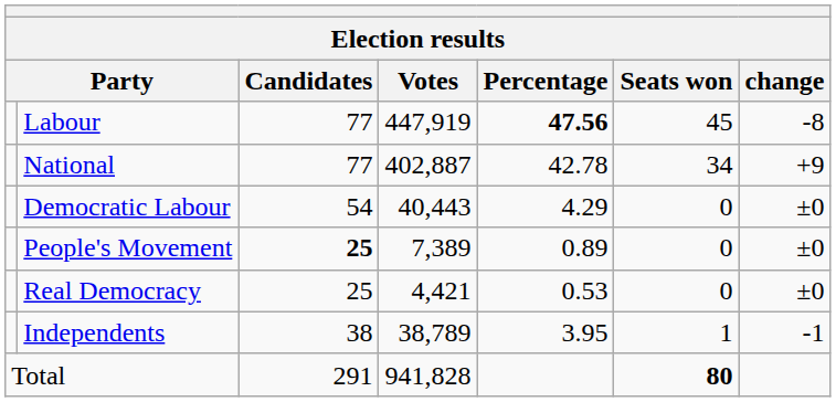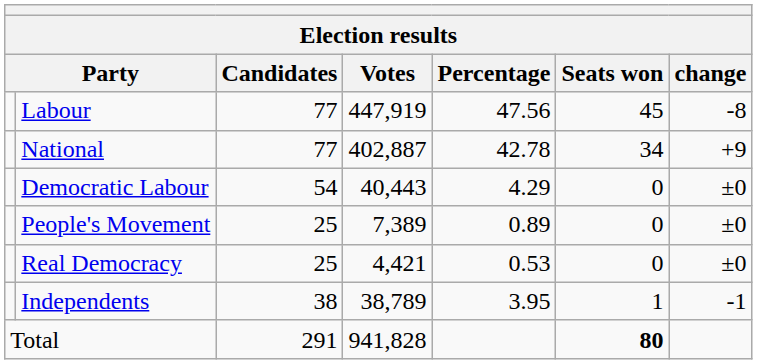Labour | Percentage: bold -> normal
People's Movement | Candidates: bold -> normal
